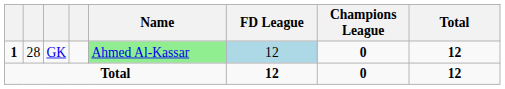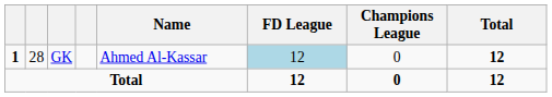1 | Name: lightgreen background -> no background
1 | Champions League: bold -> normal
